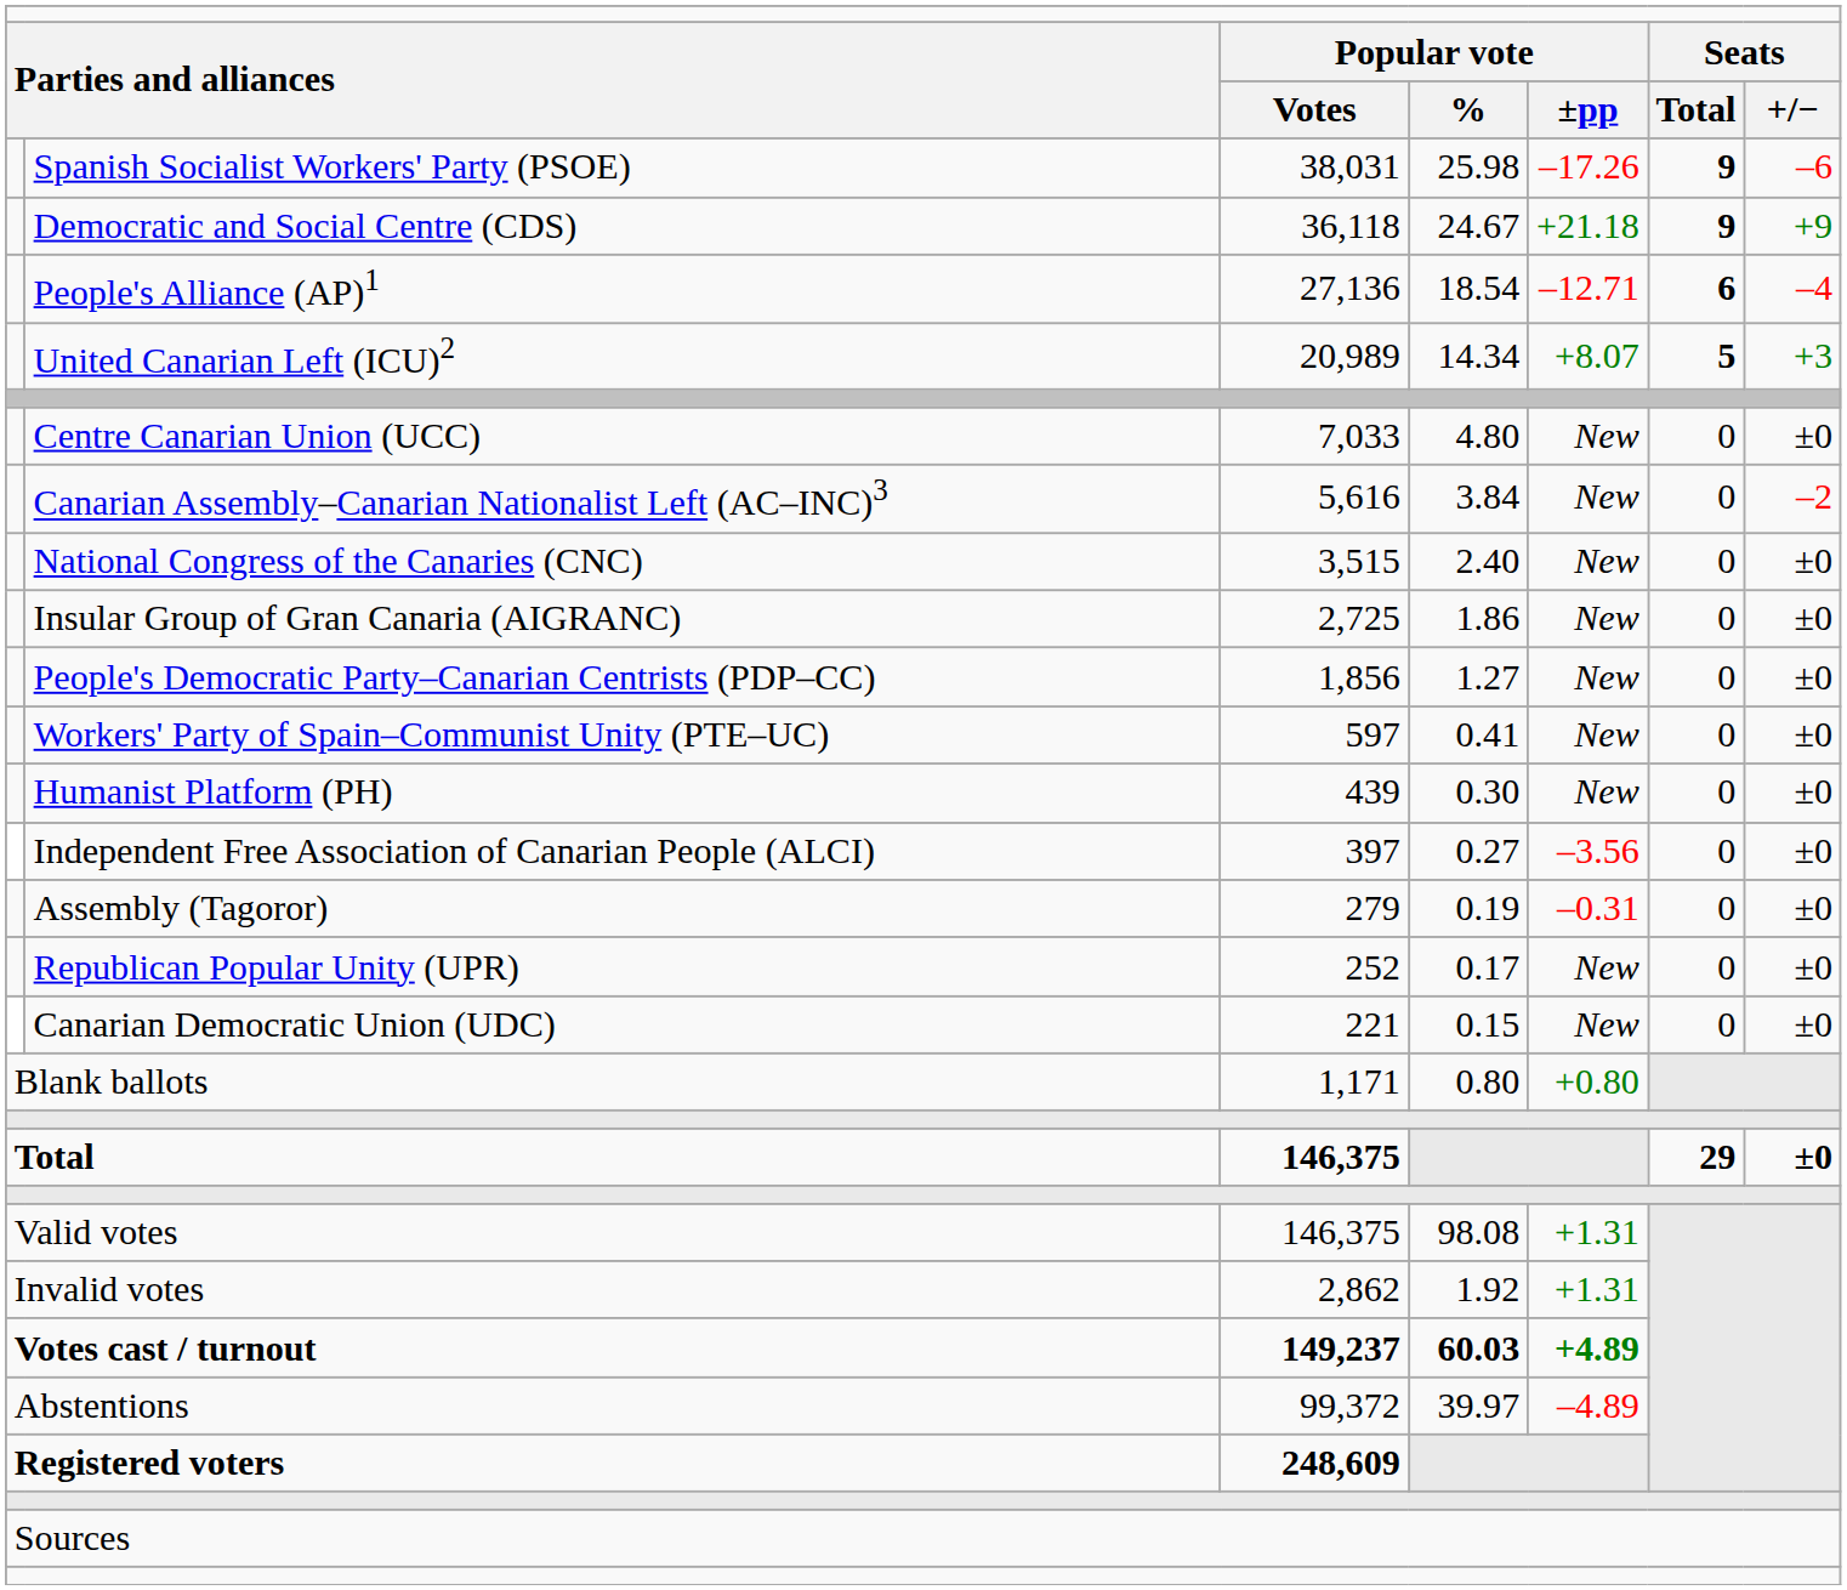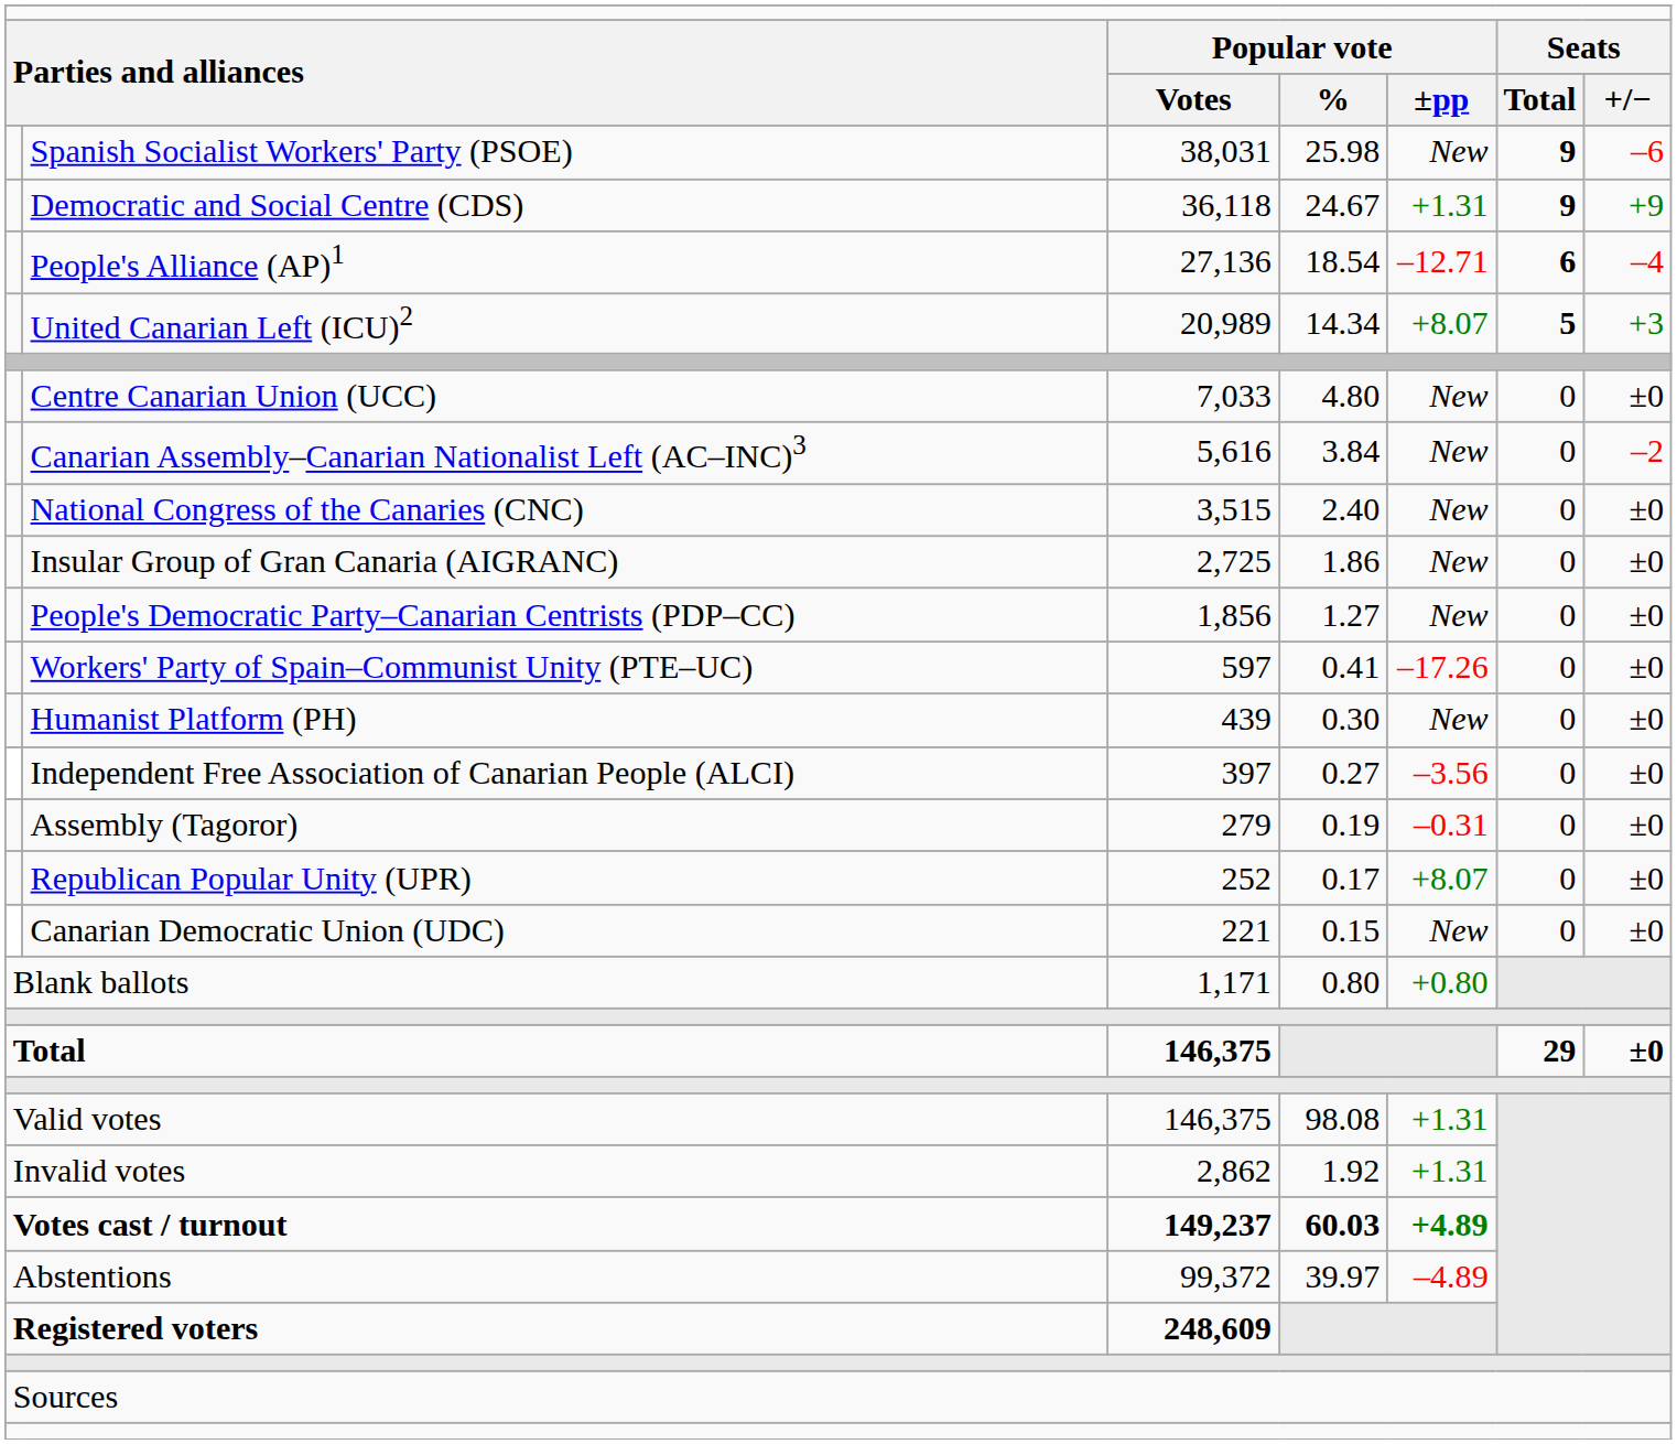Spanish Socialist Workers' Party (PSOE) | column 5: –17.26 -> New
Democratic and Social Centre (CDS) | column 5: +21.18 -> +1.31
Workers' Party of Spain–Communist Unity (PTE–UC) | column 5: New -> –17.26
Republican Popular Unity (UPR) | column 5: New -> +8.07
